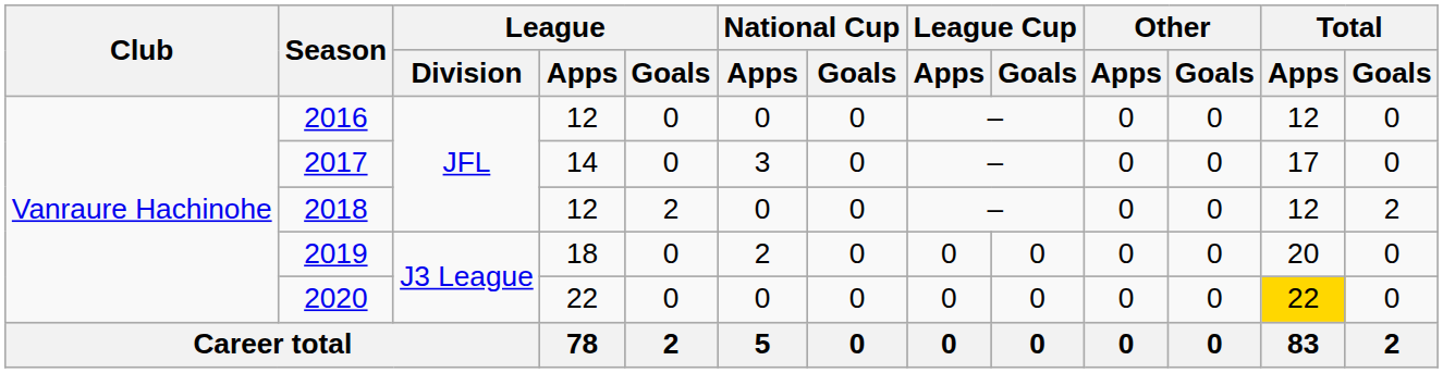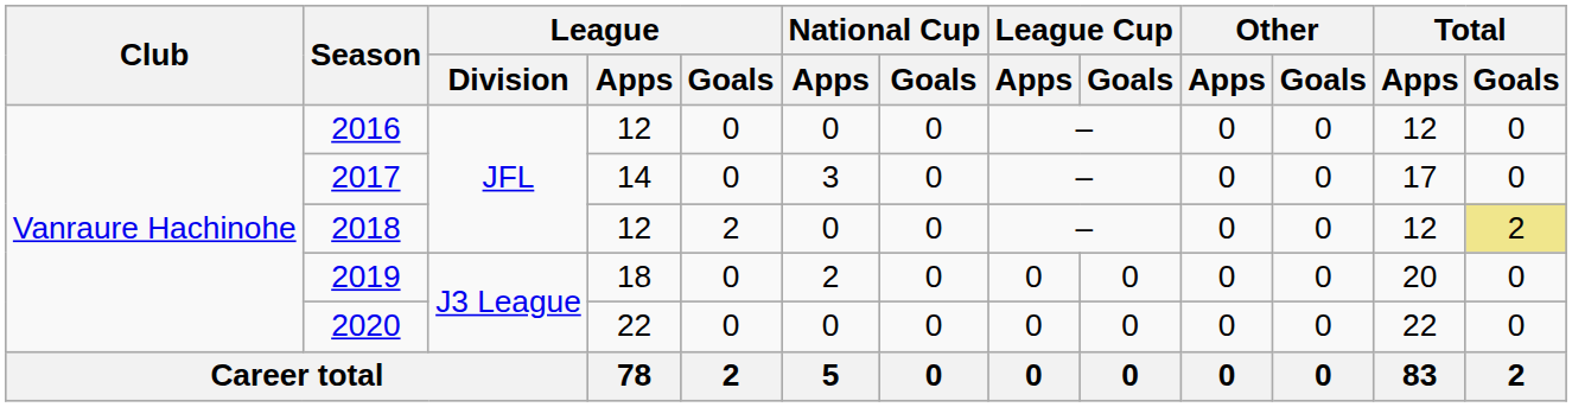2018 | Total / Goals: no background -> khaki background
2020 | Total / Apps: gold background -> no background
